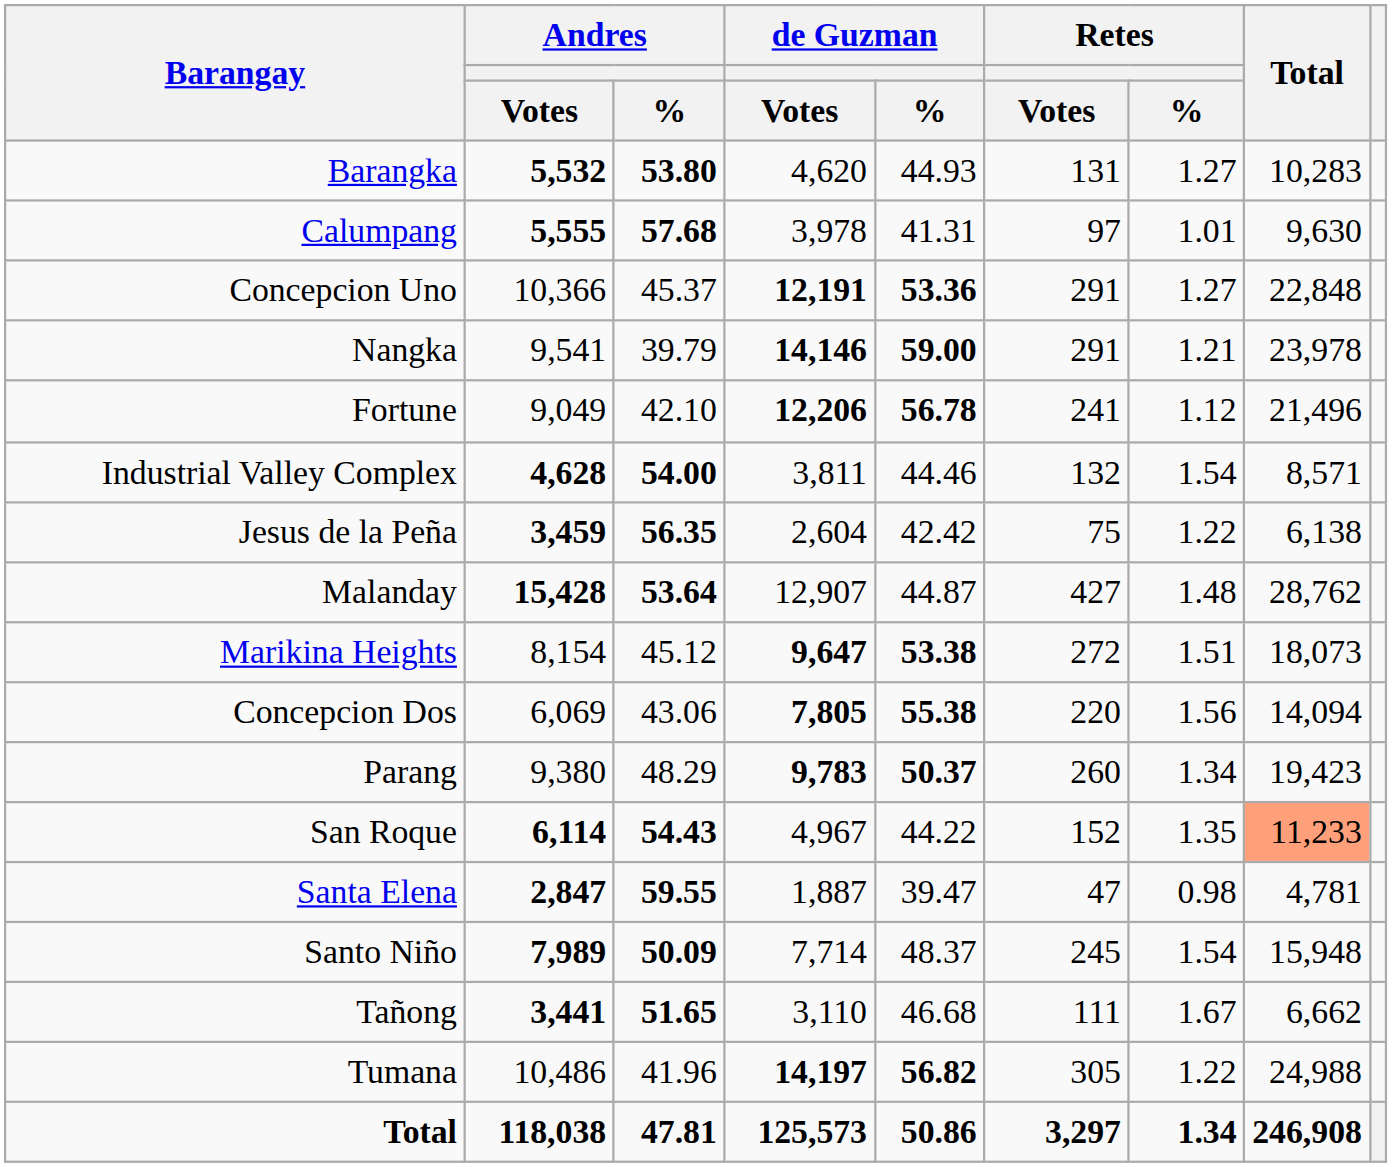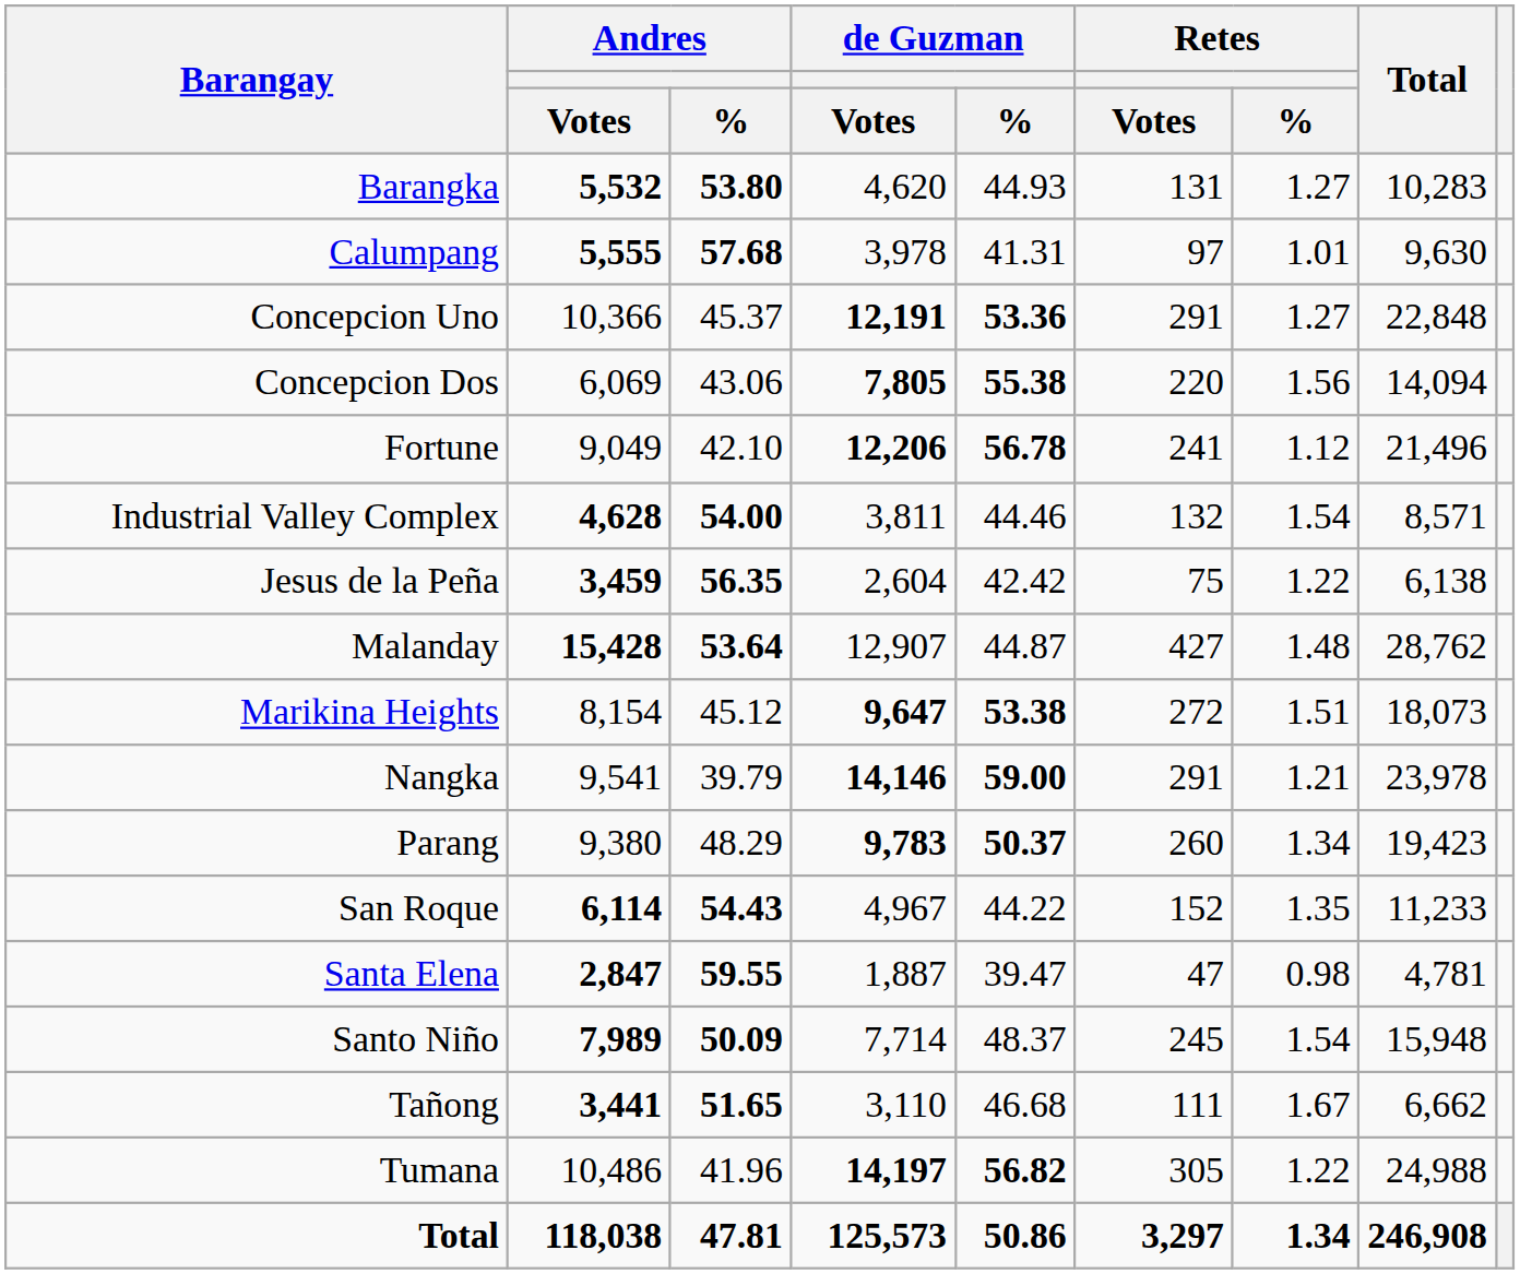rows swapped: Concepcion Dos <-> Nangka
San Roque | Total: lightsalmon background -> no background
